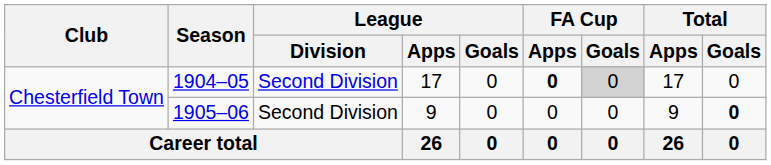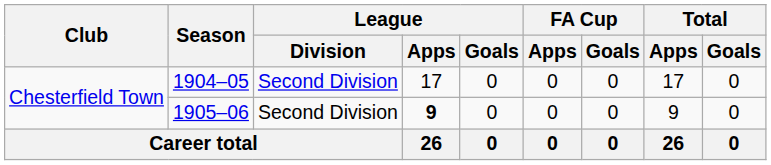1904–05 | FA Cup / Apps: bold -> normal
1904–05 | FA Cup / Goals: lightgrey background -> no background
1905–06 | League / Apps: normal -> bold
1905–06 | Total / Goals: bold -> normal
